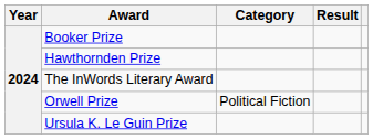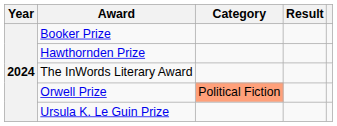Orwell Prize | Category: no background -> lightsalmon background
